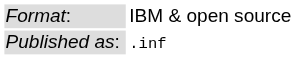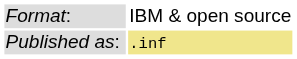Published as: | column 2: no background -> khaki background
